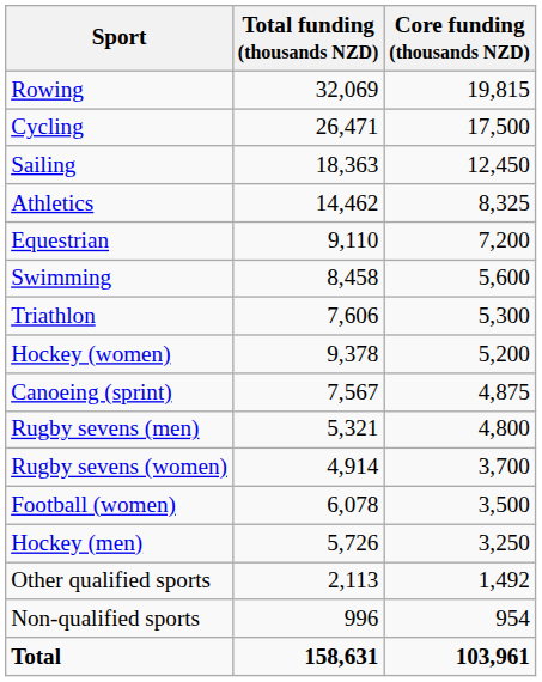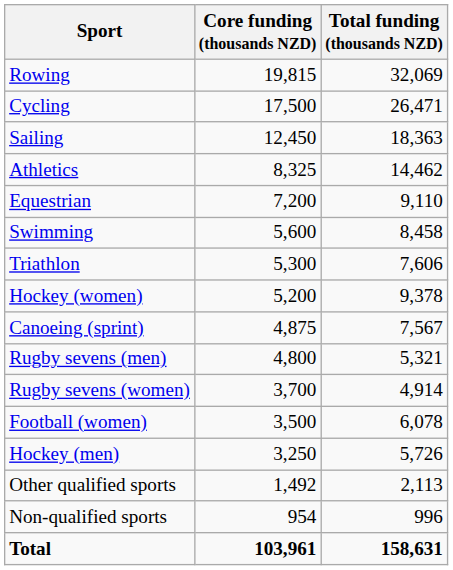columns swapped: Total funding (thousands NZD) <-> Core funding (thousands NZD)
